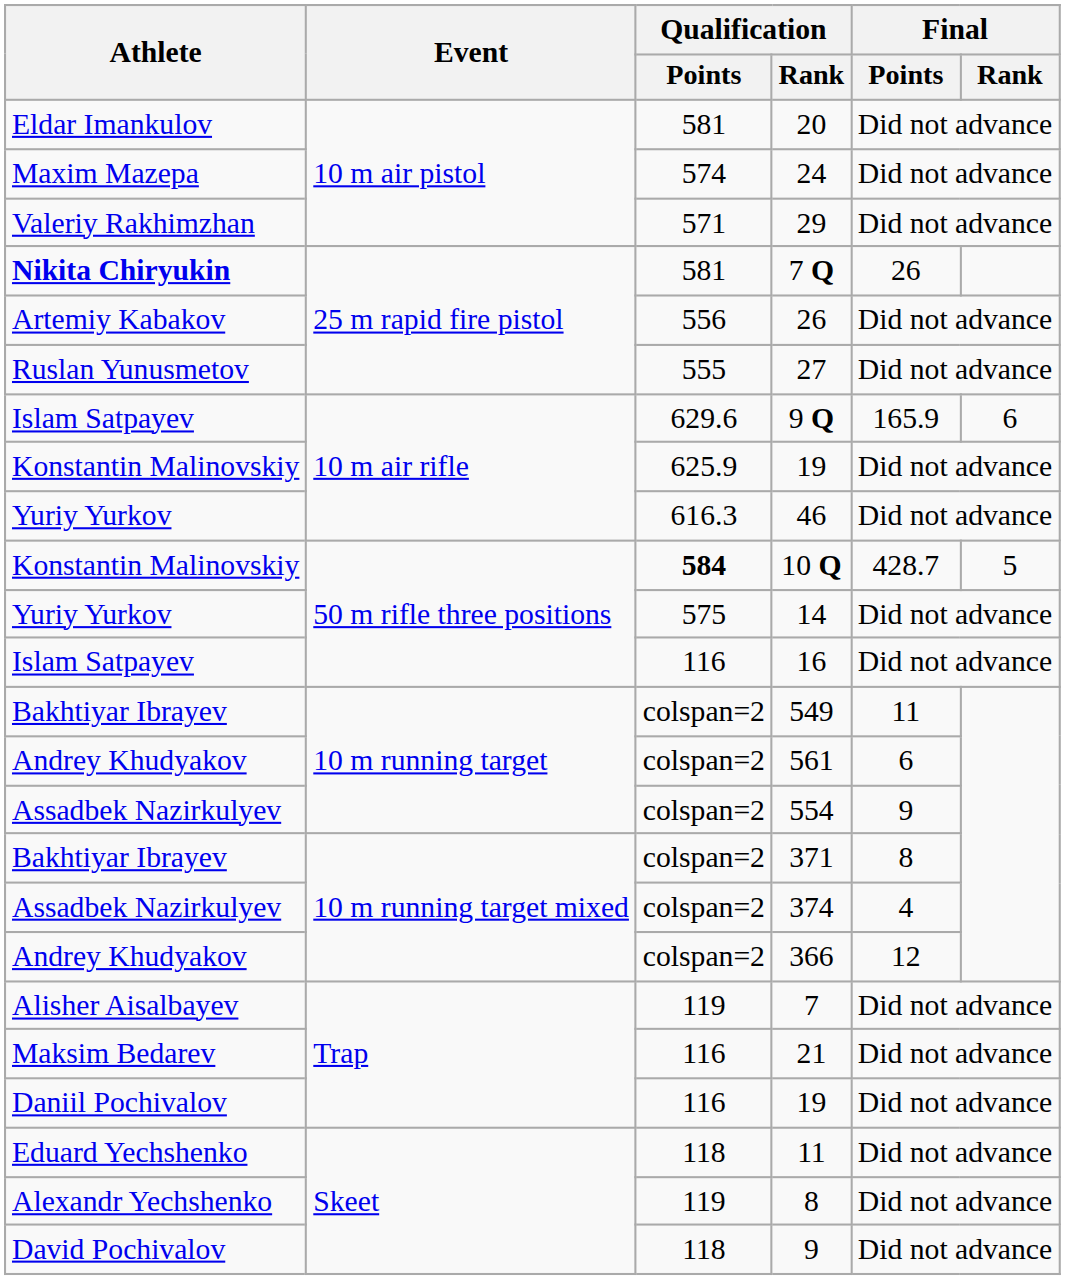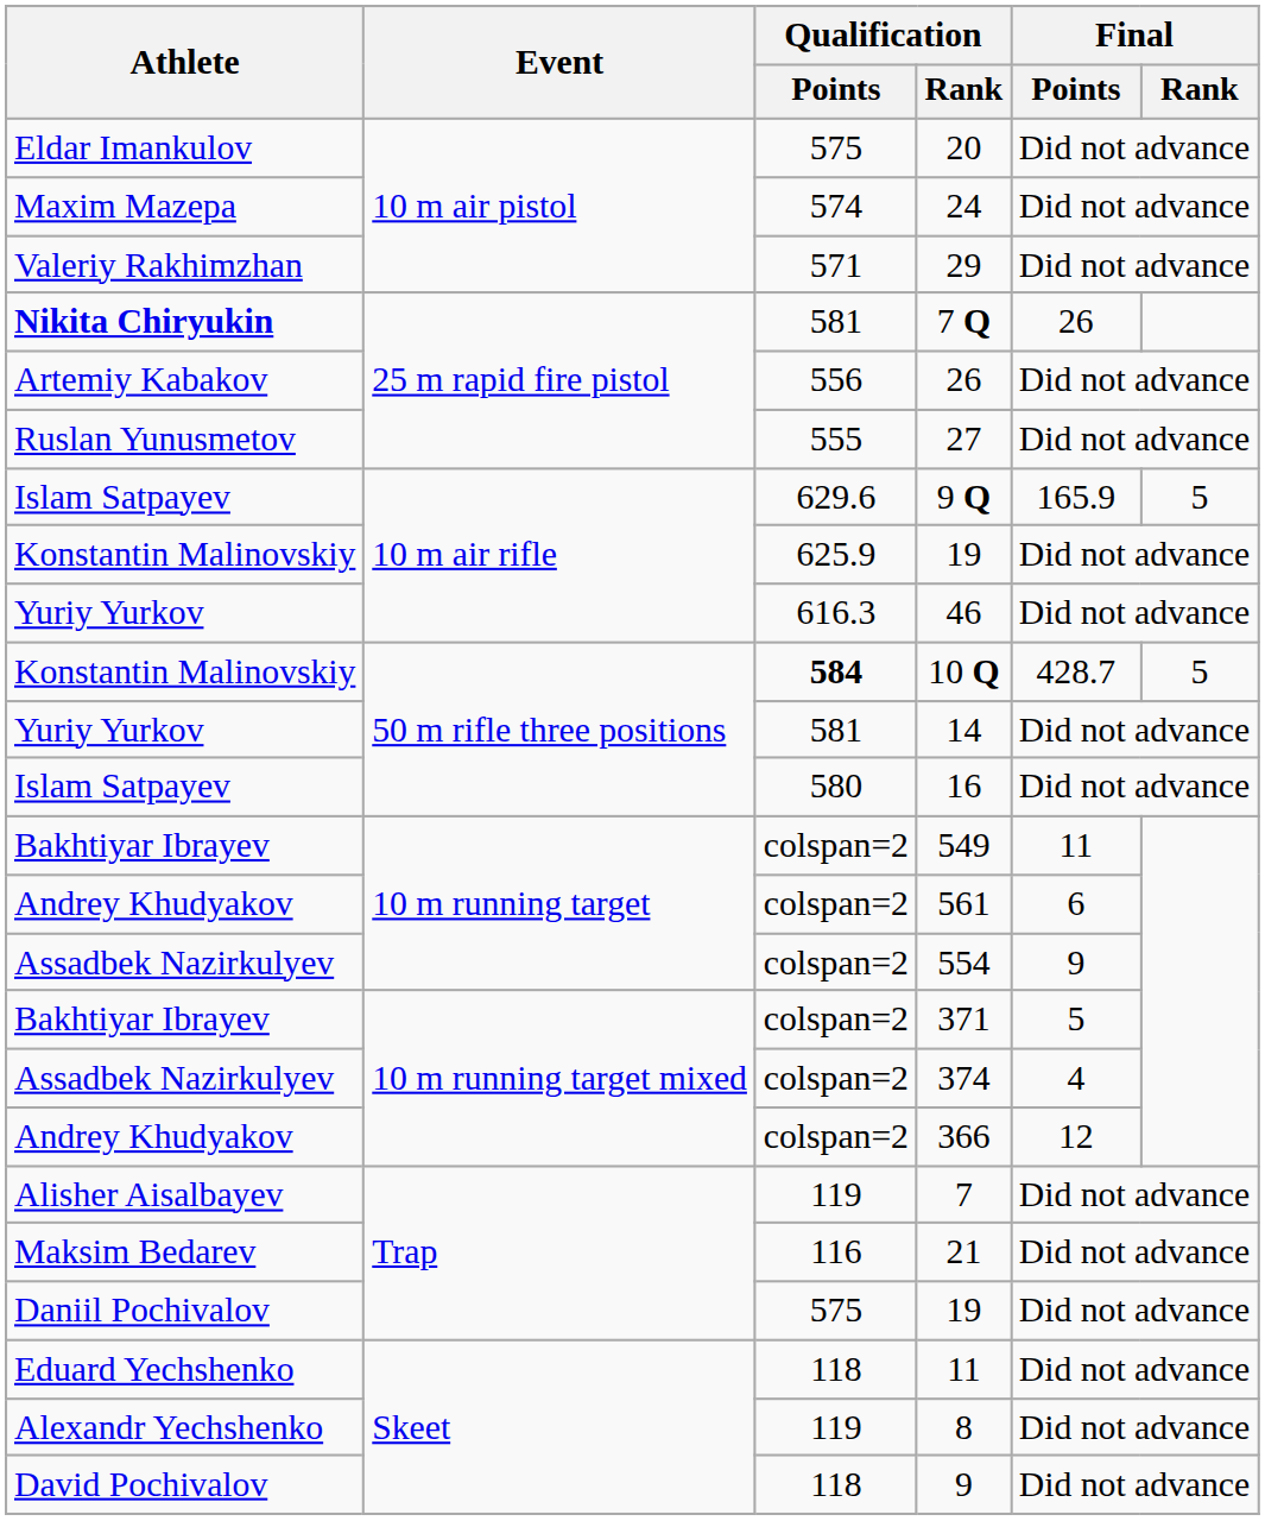20 | Qualification / Points: 581 -> 575
9 Q | Final / Rank: 6 -> 5
14 | Qualification / Points: 575 -> 581
16 | Qualification / Points: 116 -> 580
371 | Final / Points: 8 -> 5
Daniil Pochivalov / 19 | Qualification / Points: 116 -> 575
